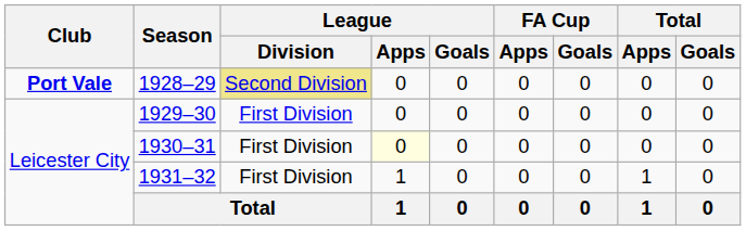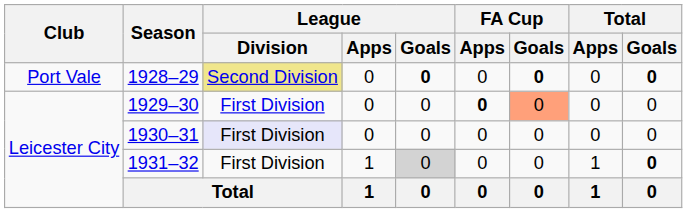1928–29 | Club: bold -> normal
1928–29 | League / Goals: normal -> bold
1928–29 | FA Cup / Goals: normal -> bold
1928–29 | Total / Goals: normal -> bold
1929–30 | FA Cup / Apps: normal -> bold
1929–30 | FA Cup / Goals: no background -> lightsalmon background
1930–31 | League / Division: no background -> lavender background
1930–31 | League / Apps: lightyellow background -> no background
1931–32 | League / Goals: no background -> lightgrey background
1931–32 | Total / Goals: normal -> bold
